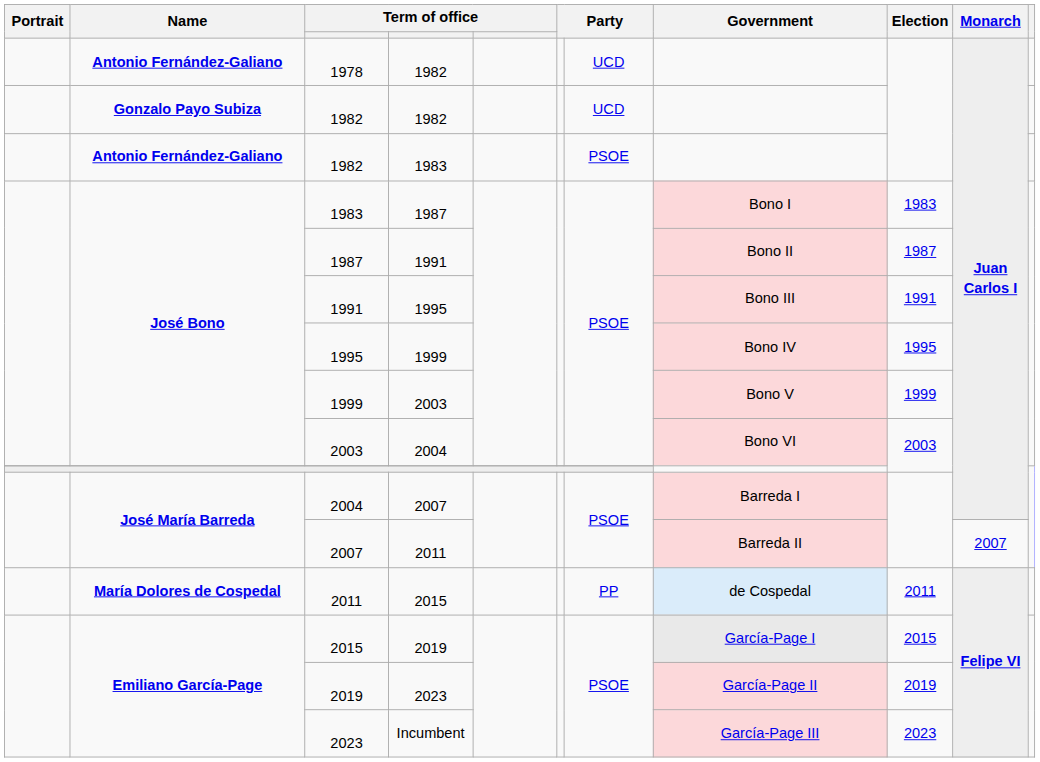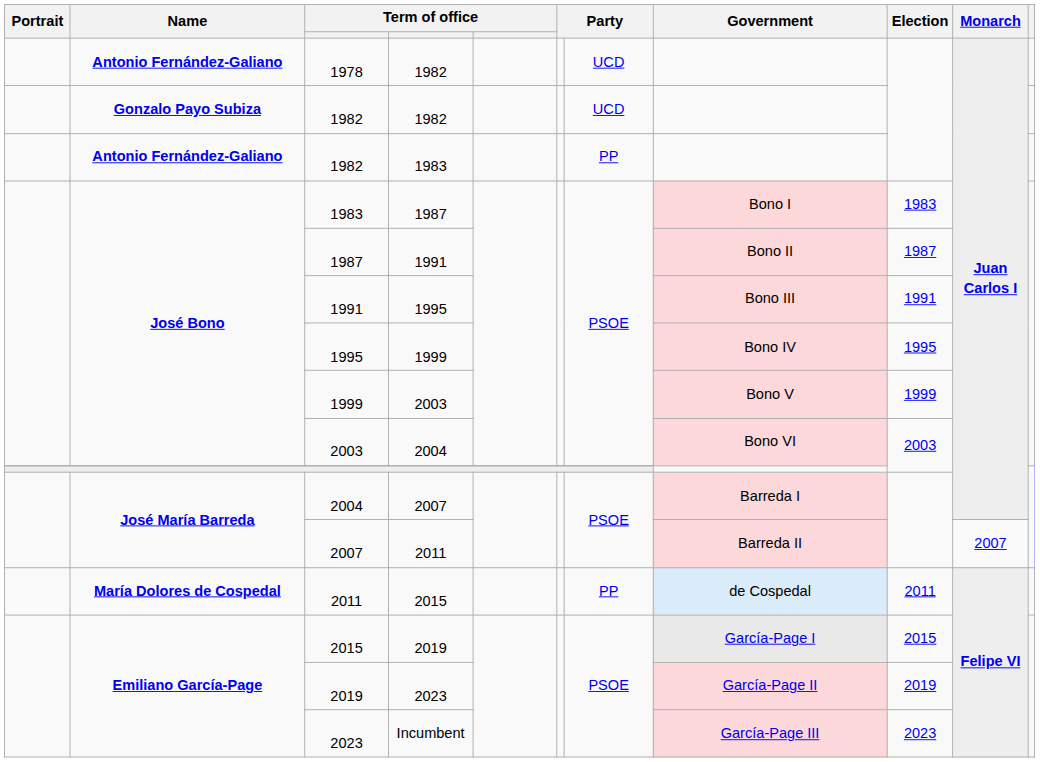1982 / 1983 | column 7: PSOE -> PP
